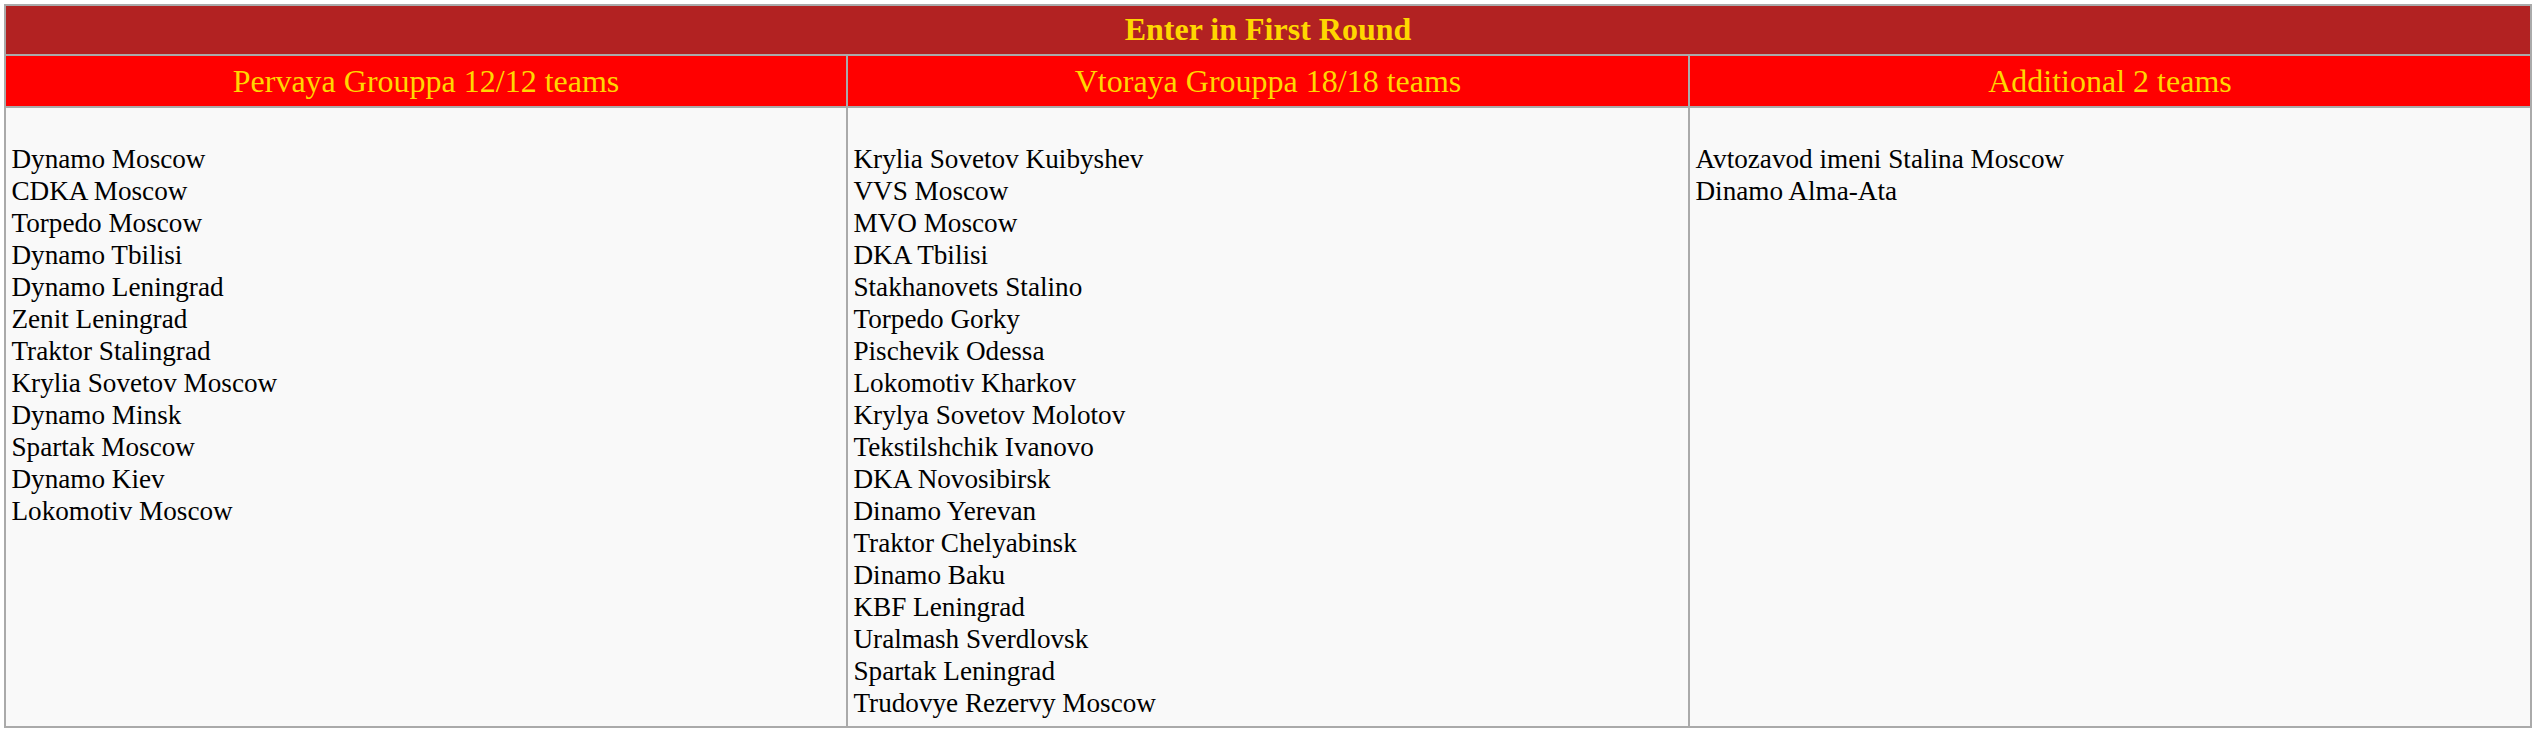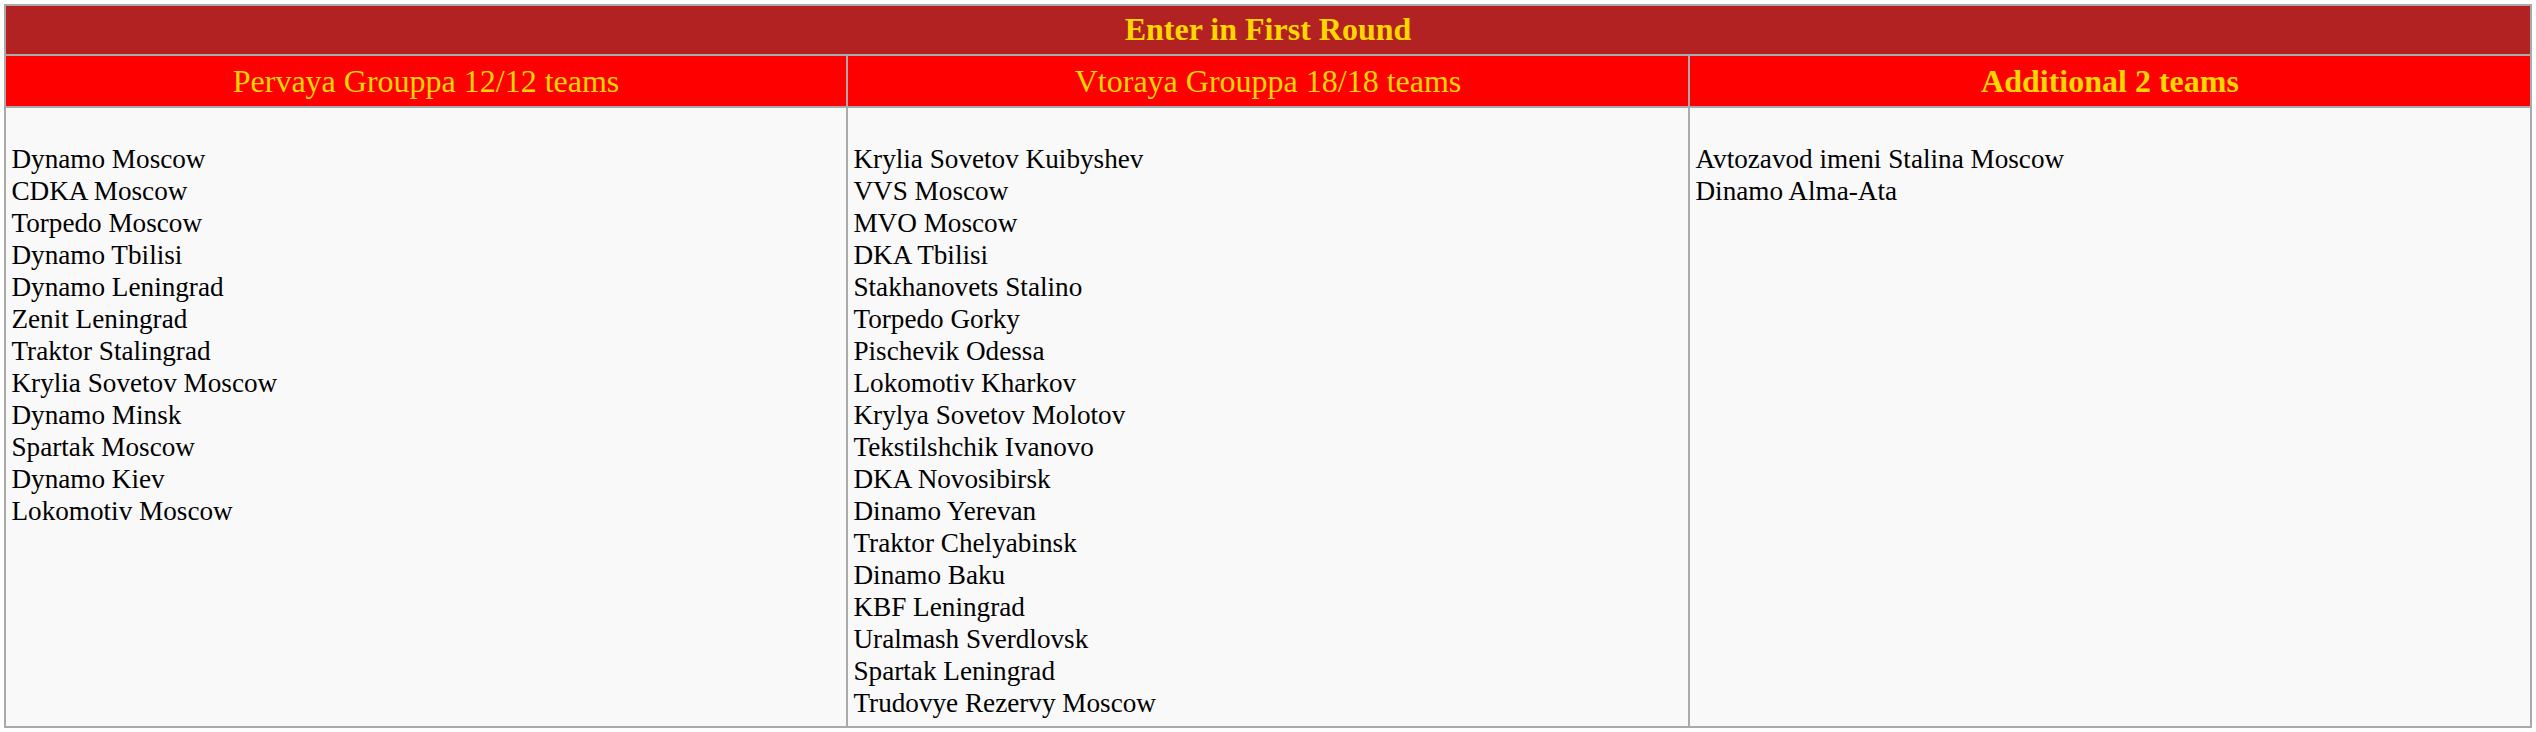Pervaya Grouppa 12/12 teams | column 3: normal -> bold
